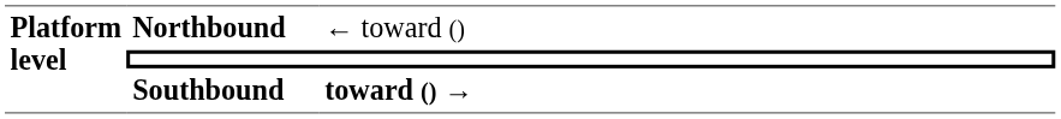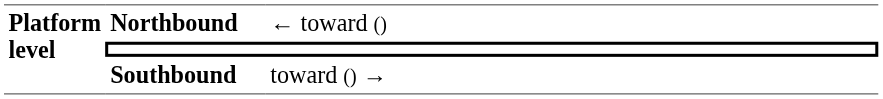Southbound | column 3: bold -> normal
